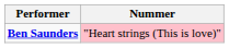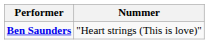Ben Saunders | Nummer: pink background -> no background
